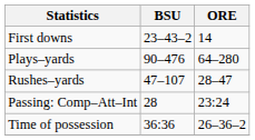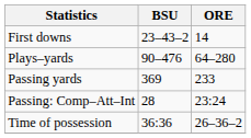- row: Rushes–yards | 47–107 | 28–47
+ row: Passing yards | 369 | 233
